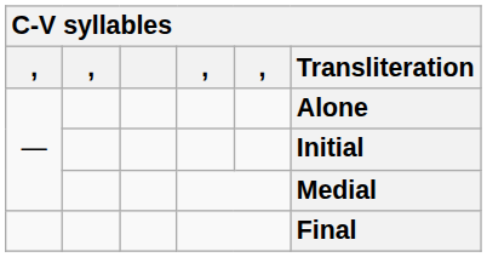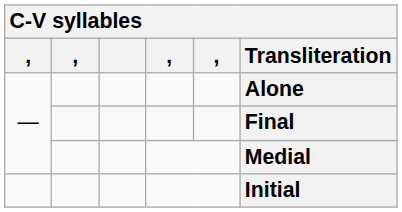row 4 | Transliteration: Initial -> Final
row 6 | Transliteration: Final -> Initial
